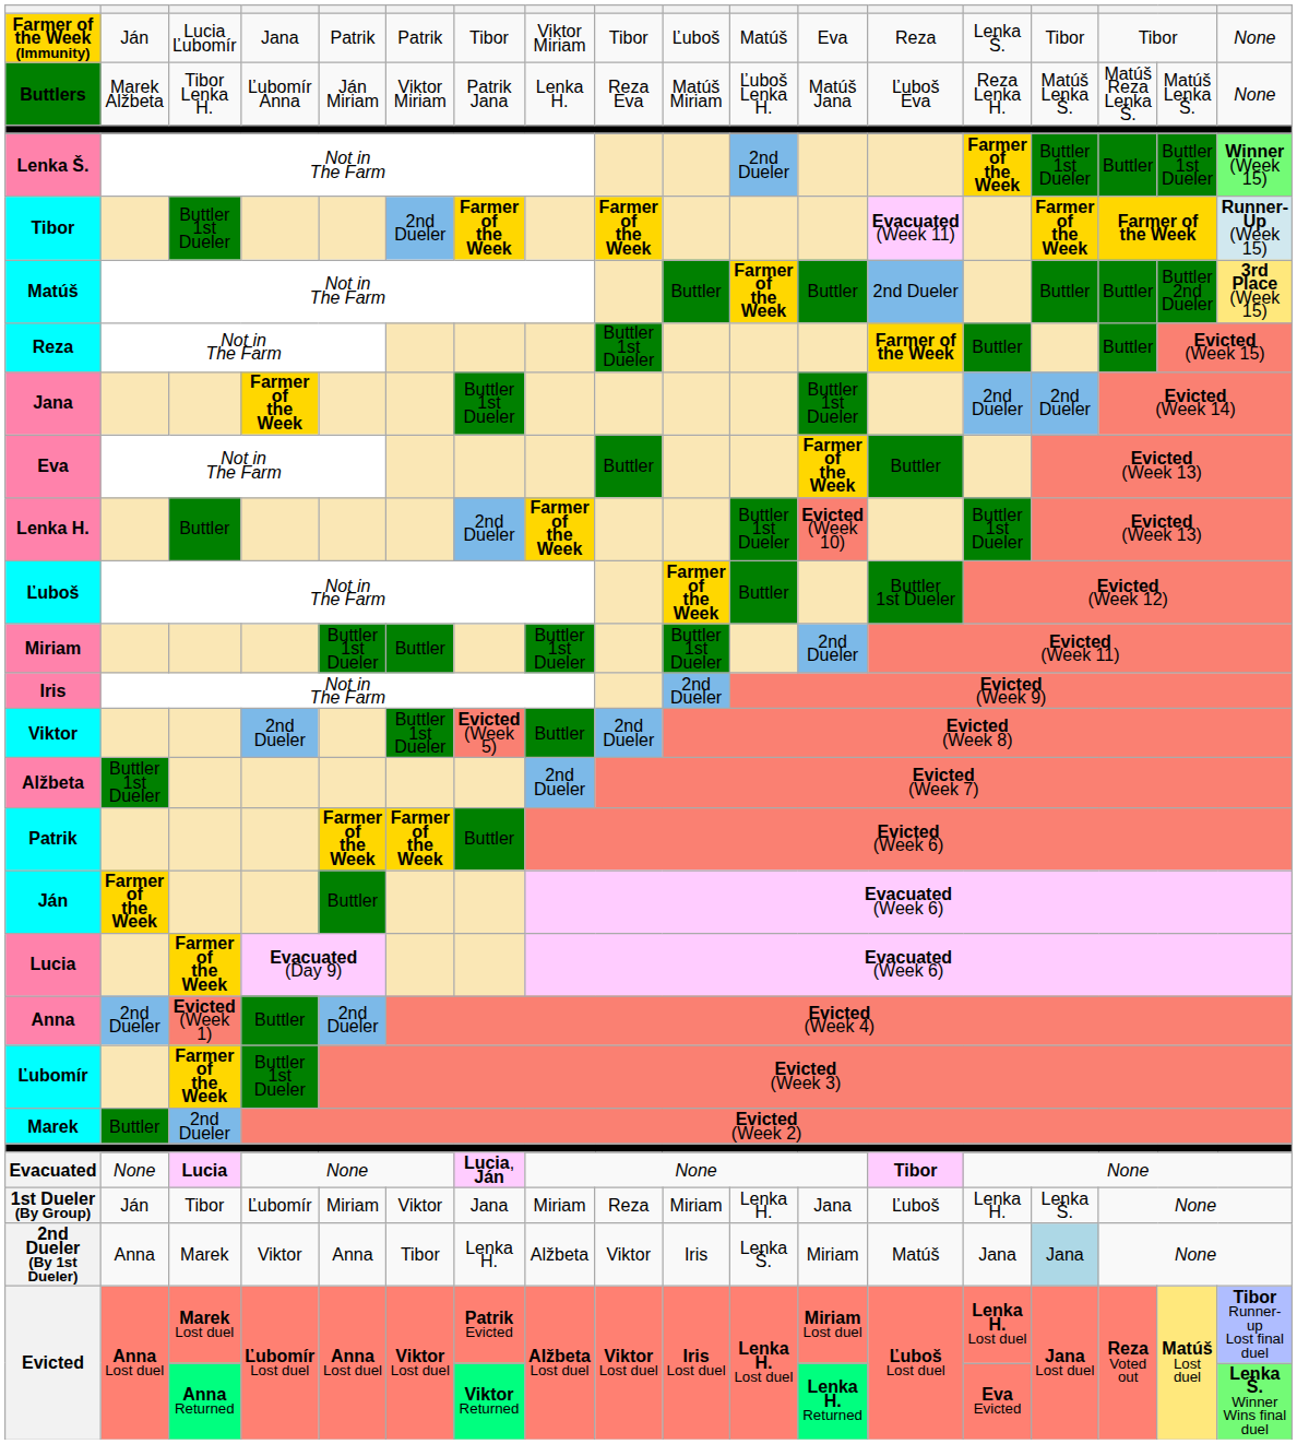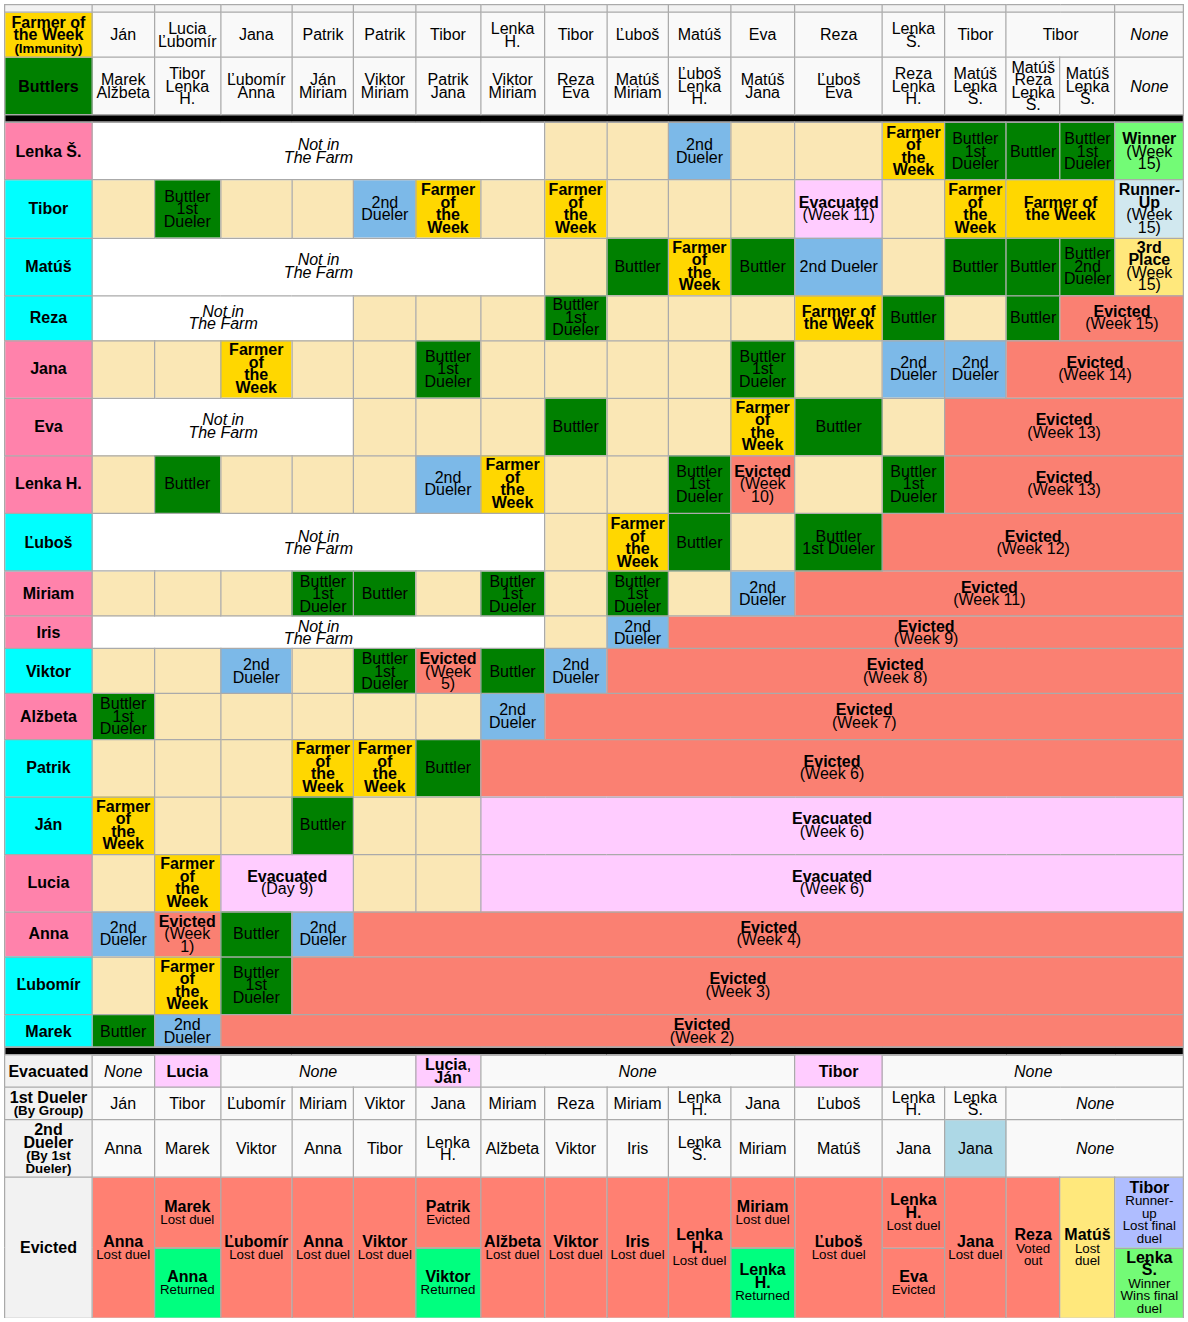Farmer of the Week (Immunity) | column 8: Viktor Miriam -> Lenka H.
Buttlers | column 8: Lenka H. -> Viktor Miriam
